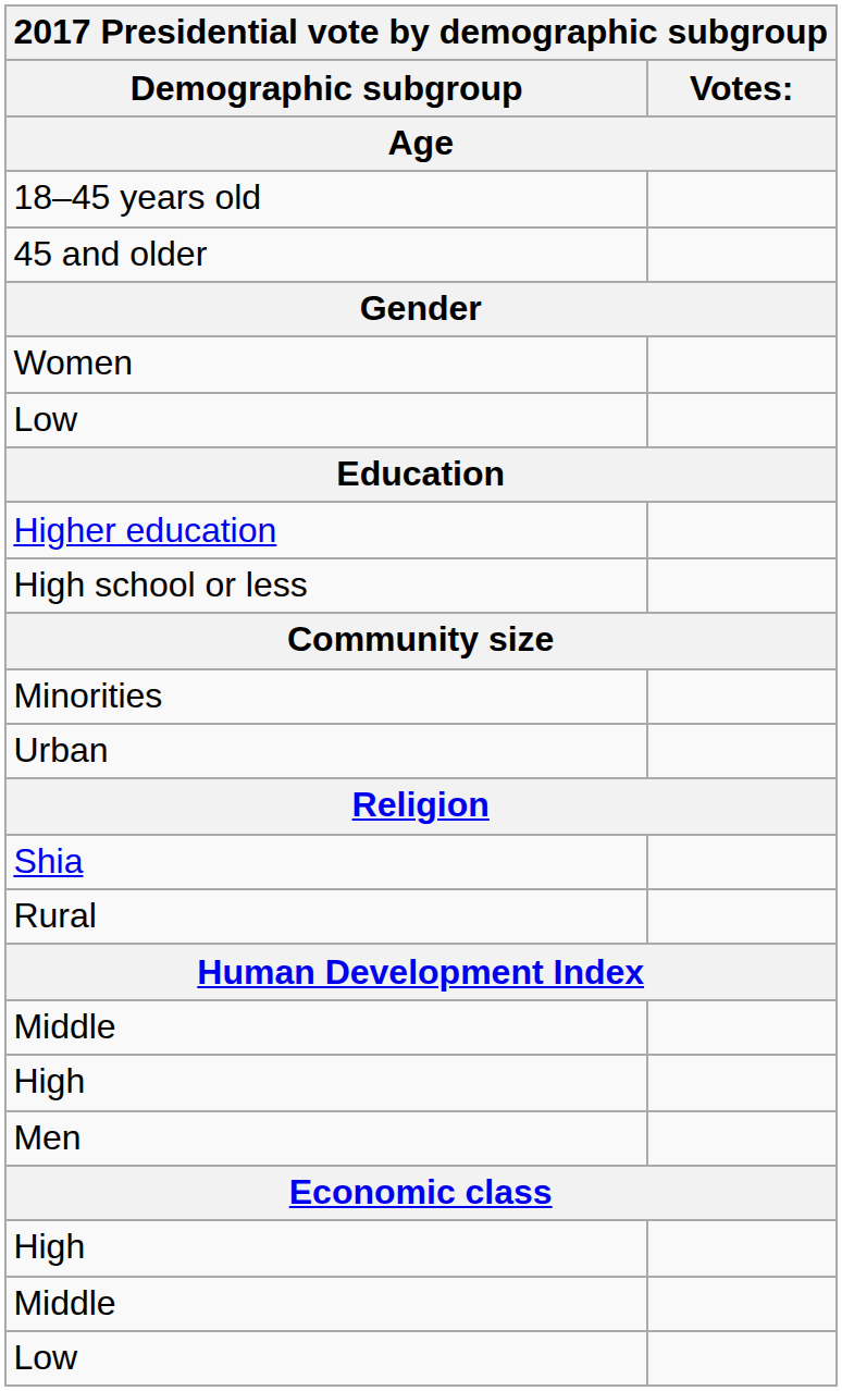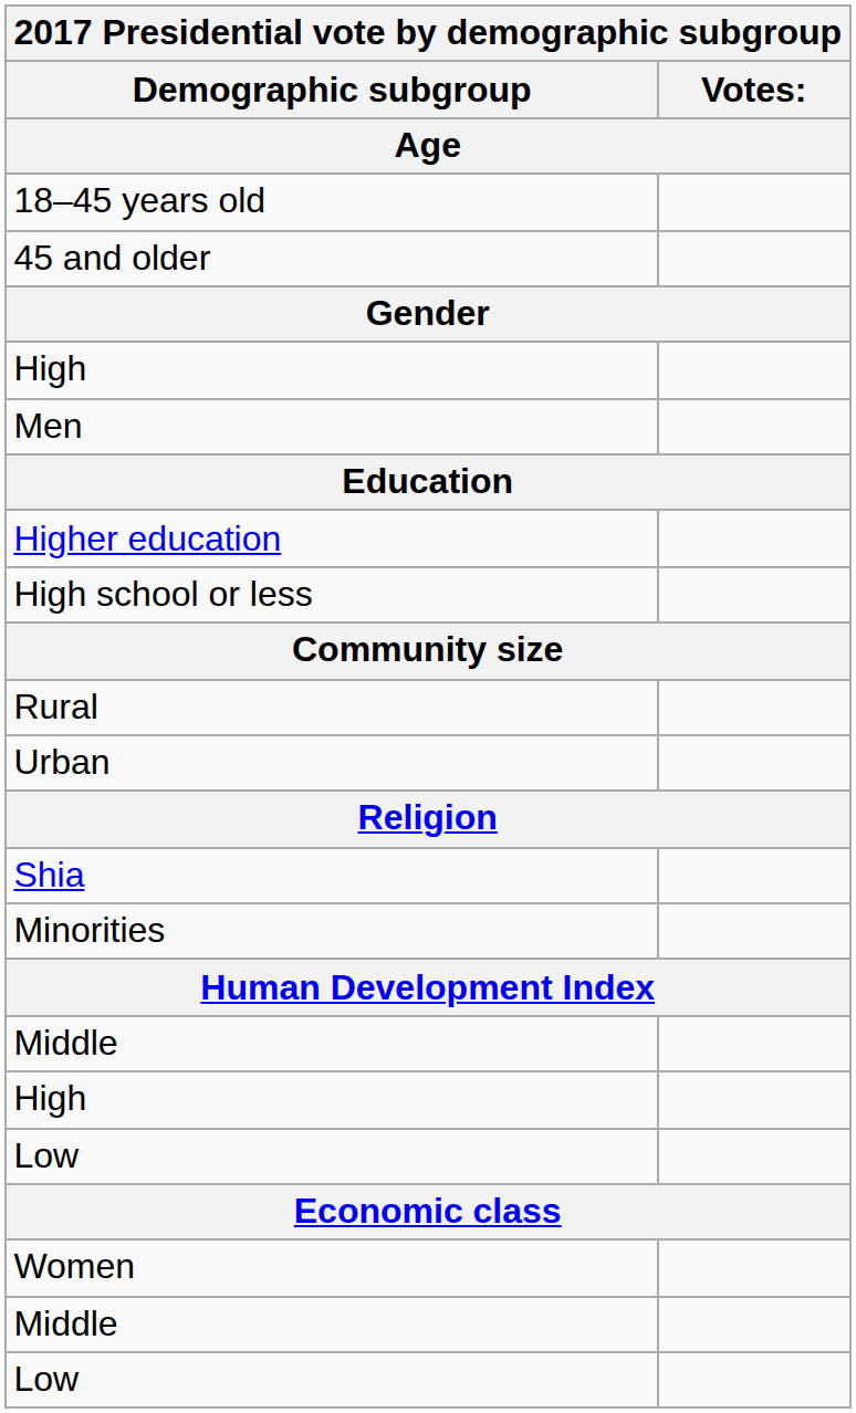row 7 | Demographic subgroup: Women -> High
row 8 | Demographic subgroup: Low -> Men
row 13 | Demographic subgroup: Minorities -> Rural
row 17 | Demographic subgroup: Rural -> Minorities
row 21 | Demographic subgroup: Men -> Low
row 23 | Demographic subgroup: High -> Women
